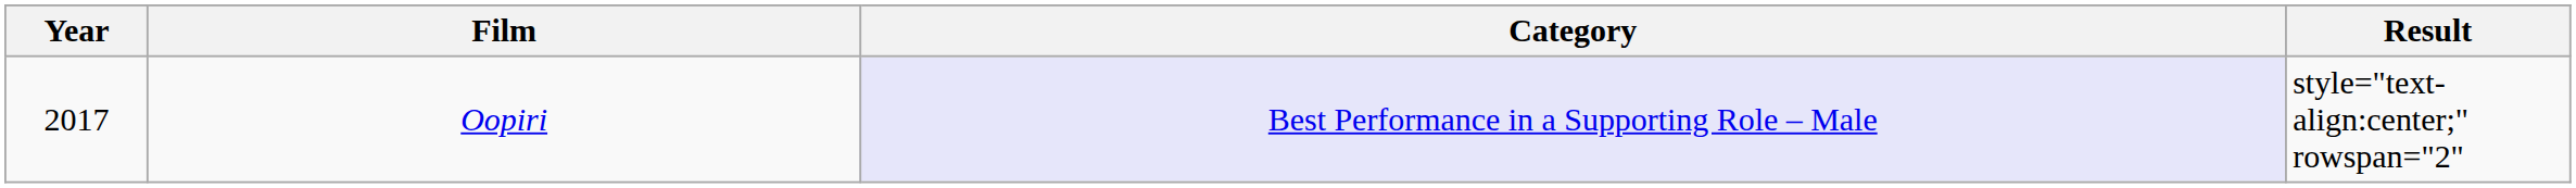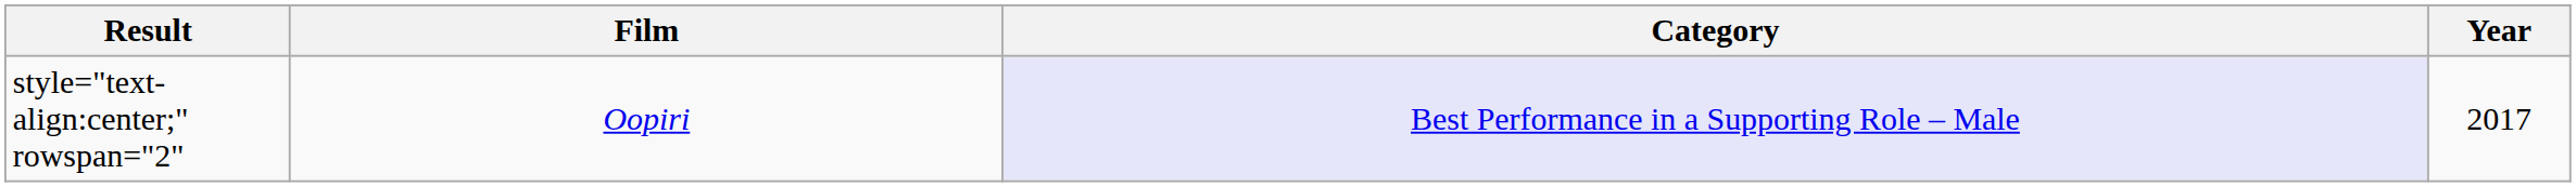columns swapped: Year <-> Result
